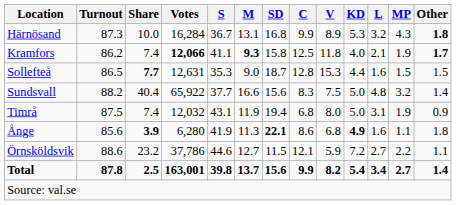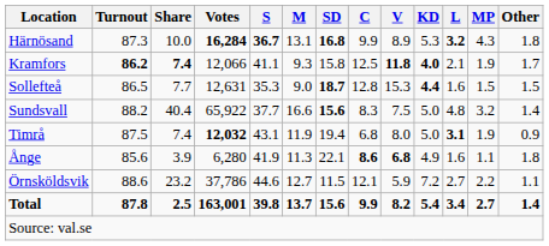Härnösand | Votes: normal -> bold
Härnösand | S: normal -> bold
Härnösand | SD: normal -> bold
Härnösand | L: normal -> bold
Härnösand | Other: bold -> normal
Kramfors | Turnout: normal -> bold
Kramfors | Share: normal -> bold
Kramfors | Votes: bold -> normal
Kramfors | M: bold -> normal
Kramfors | V: normal -> bold
Kramfors | KD: normal -> bold
Kramfors | Other: bold -> normal
Sollefteå | Share: bold -> normal
Sollefteå | SD: normal -> bold
Sollefteå | KD: normal -> bold
Sundsvall | SD: normal -> bold
Timrå | Votes: normal -> bold
Timrå | L: normal -> bold
Ånge | Share: bold -> normal
Ånge | SD: bold -> normal
Ånge | C: normal -> bold
Ånge | V: normal -> bold
Ånge | KD: bold -> normal
